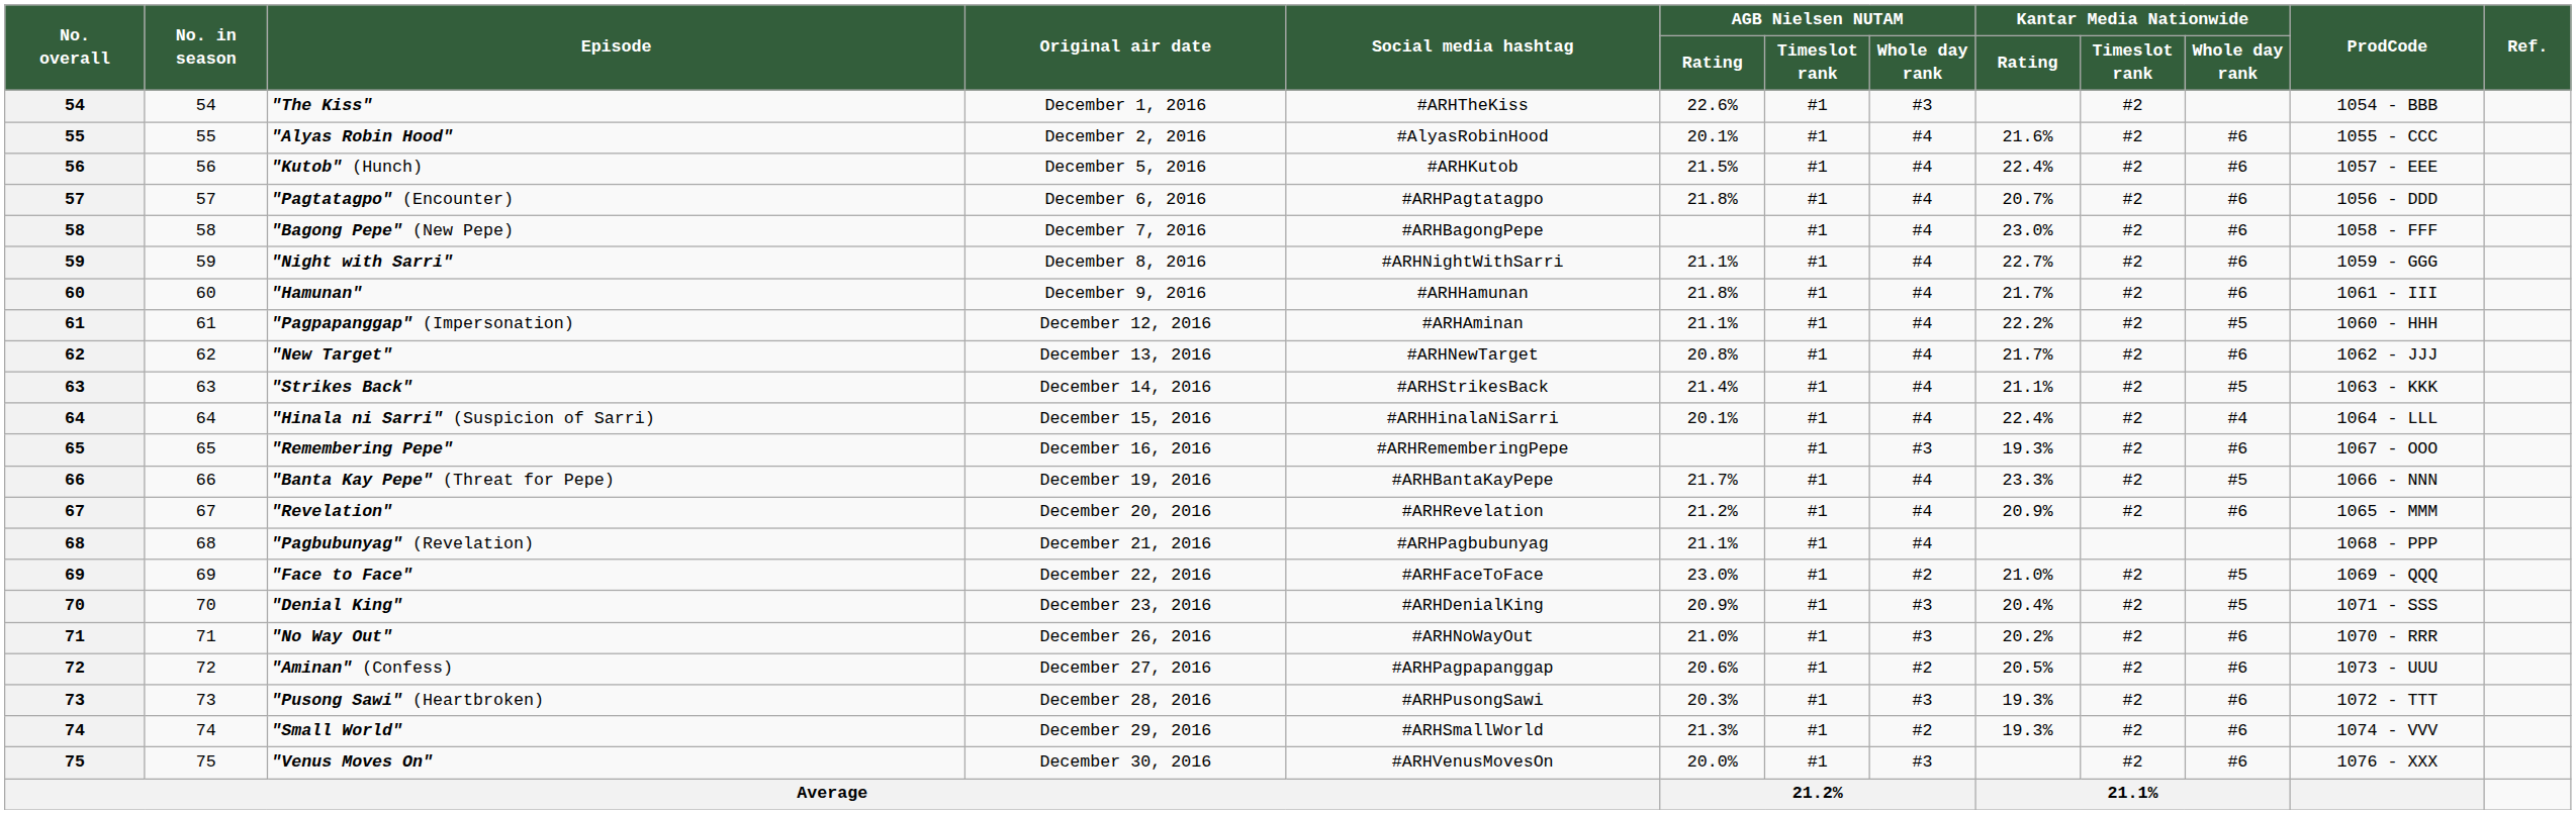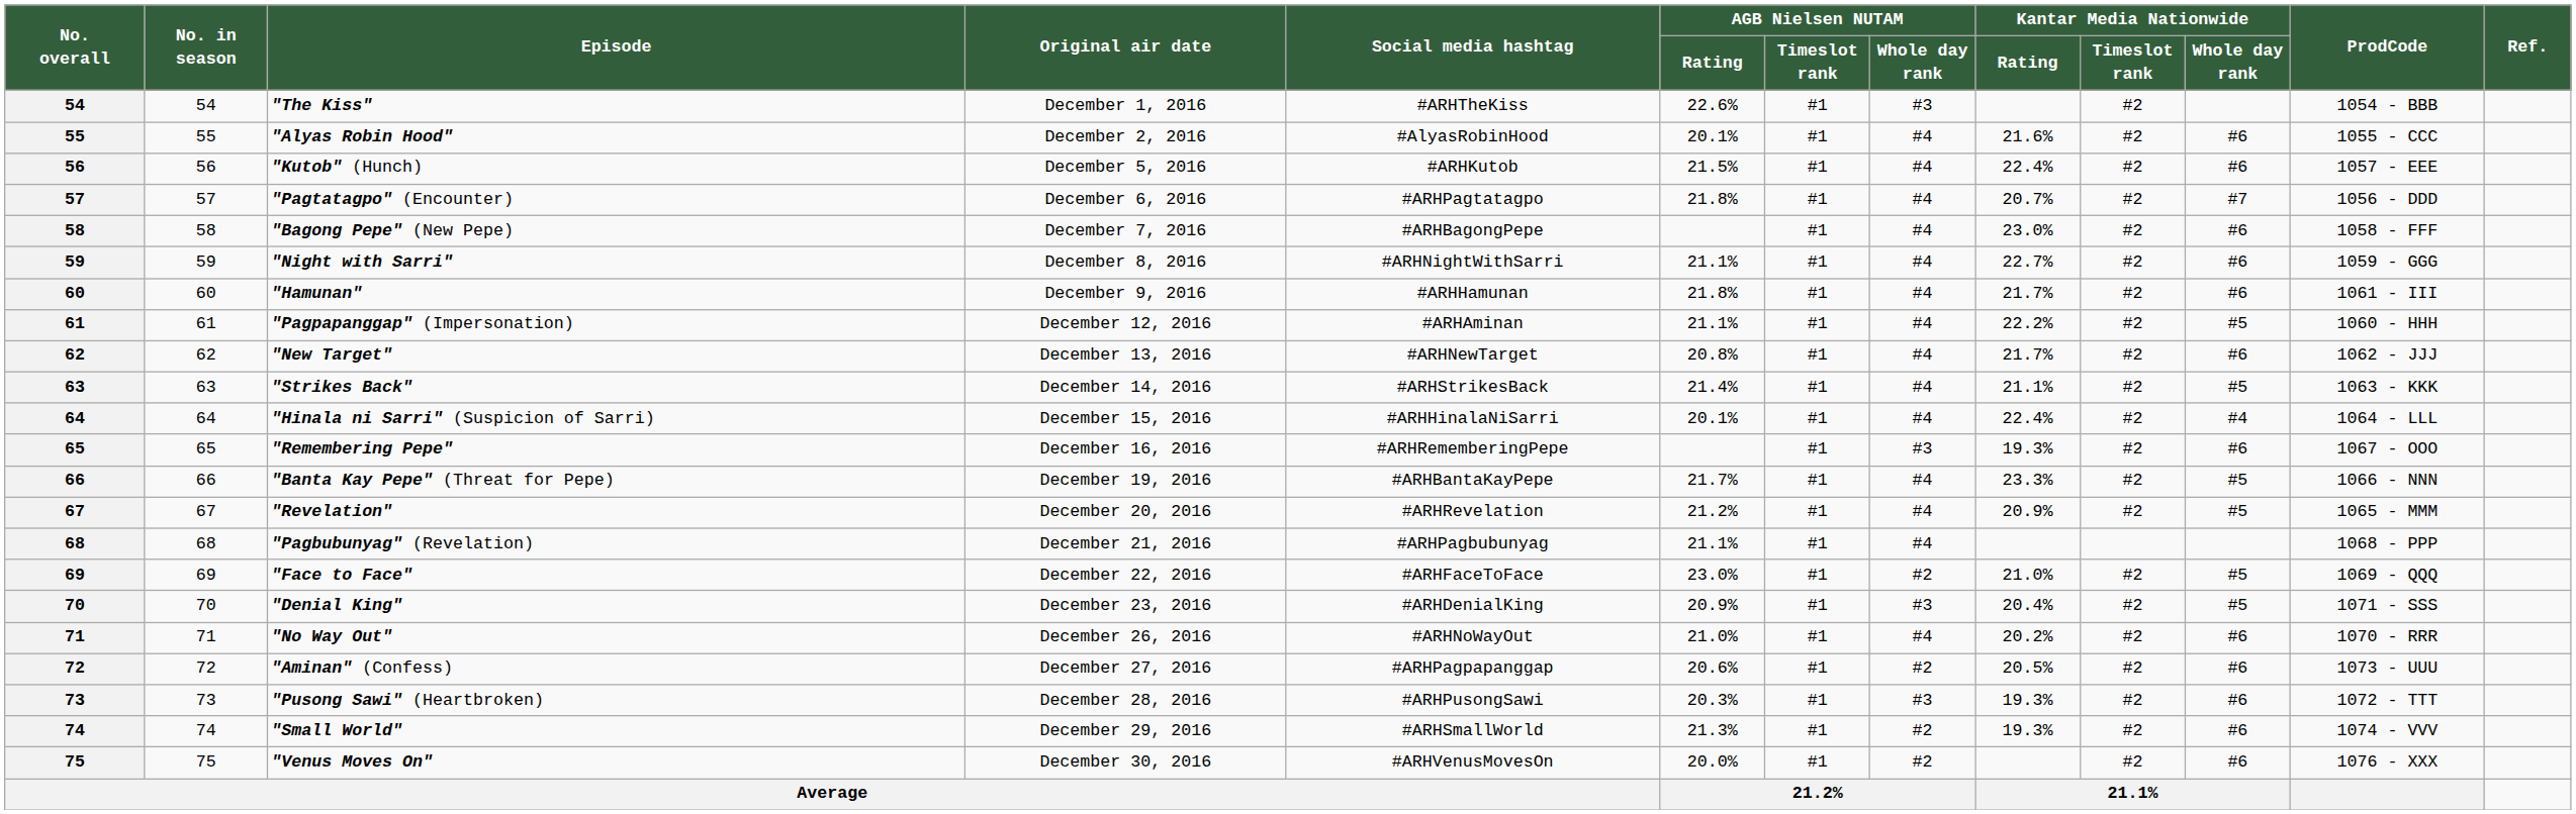"Pagtatagpo" (Encounter) | Kantar Media Nationwide / Whole day rank: #6 -> #7
"Revelation" | Kantar Media Nationwide / Whole day rank: #6 -> #5
"No Way Out" | AGB Nielsen NUTAM / Whole day rank: #3 -> #4
"Venus Moves On" | AGB Nielsen NUTAM / Whole day rank: #3 -> #2
